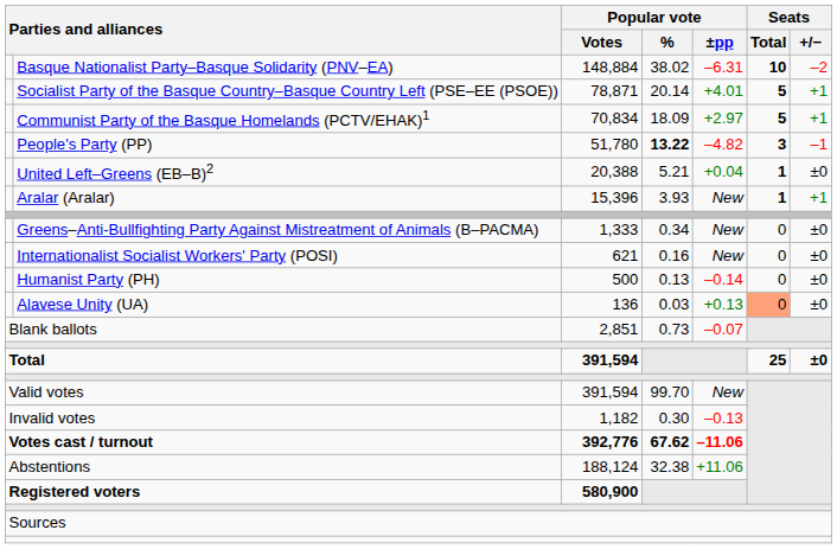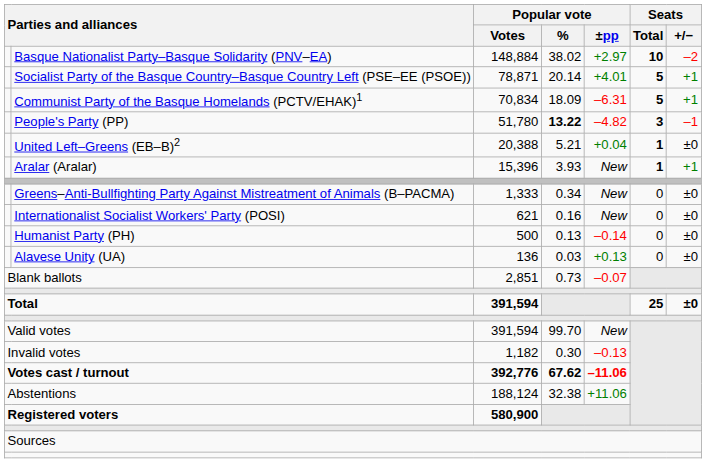Basque Nationalist Party–Basque Solidarity (PNV–EA) | Popular vote / ±pp: –6.31 -> +2.97
Communist Party of the Basque Homelands (PCTV/EHAK)1 | Popular vote / ±pp: +2.97 -> –6.31
Alavese Unity (UA) | Seats / Total: lightsalmon background -> no background
